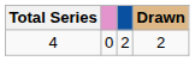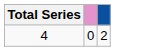- column: Drawn | 2
